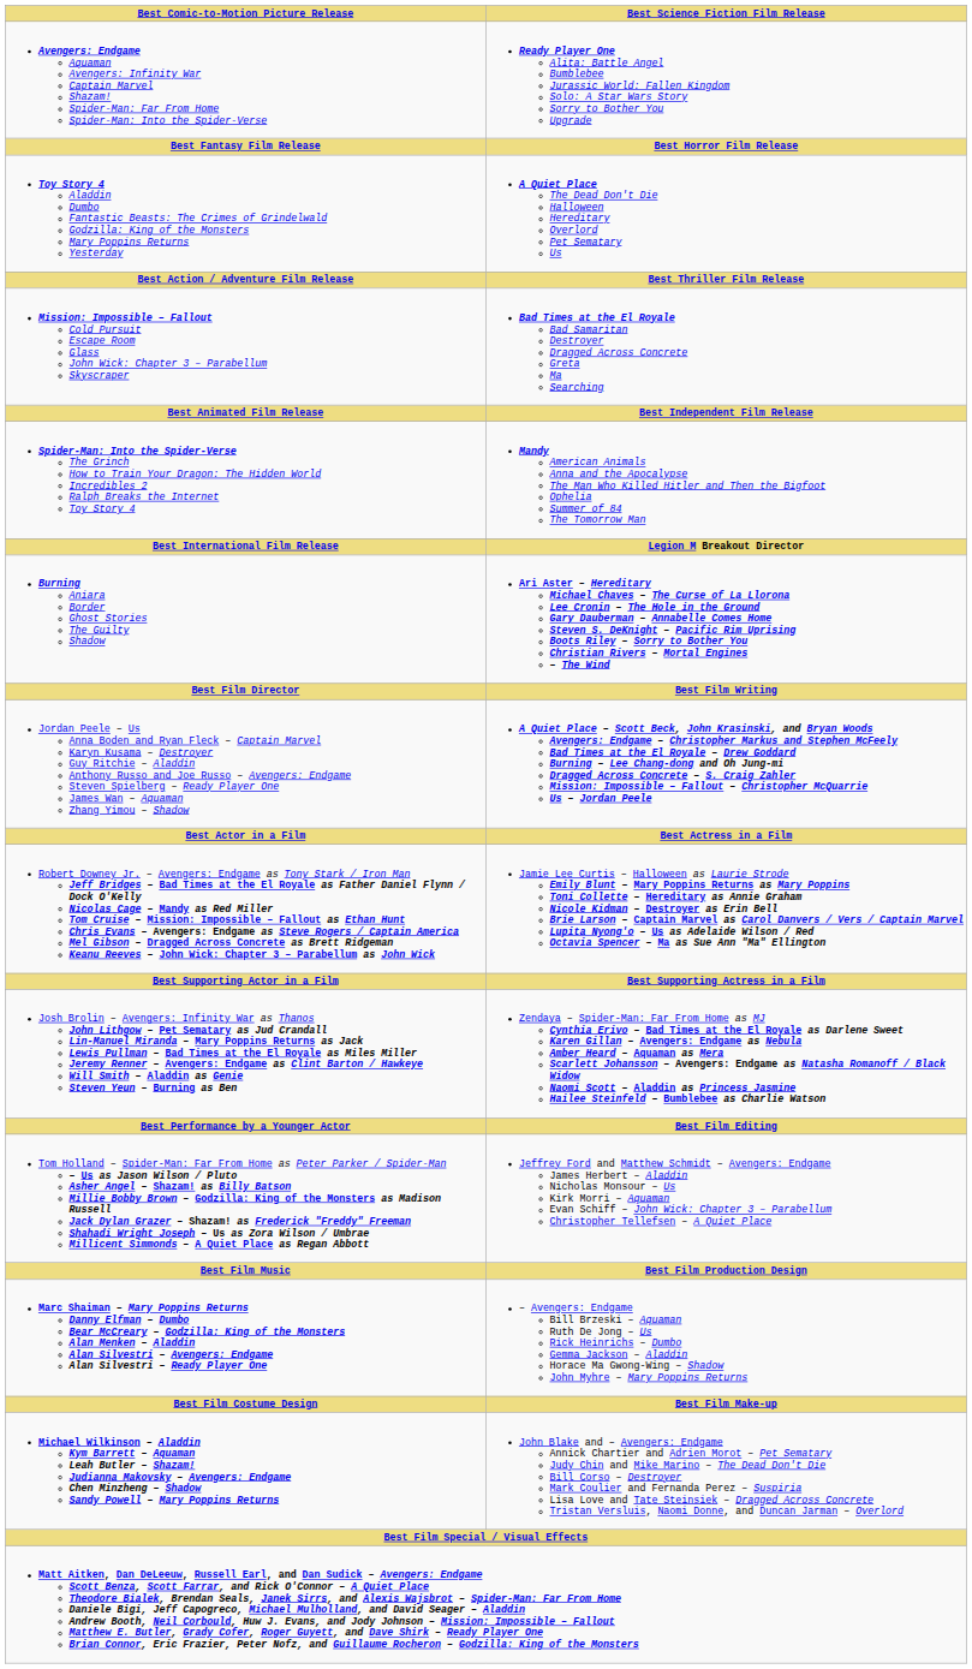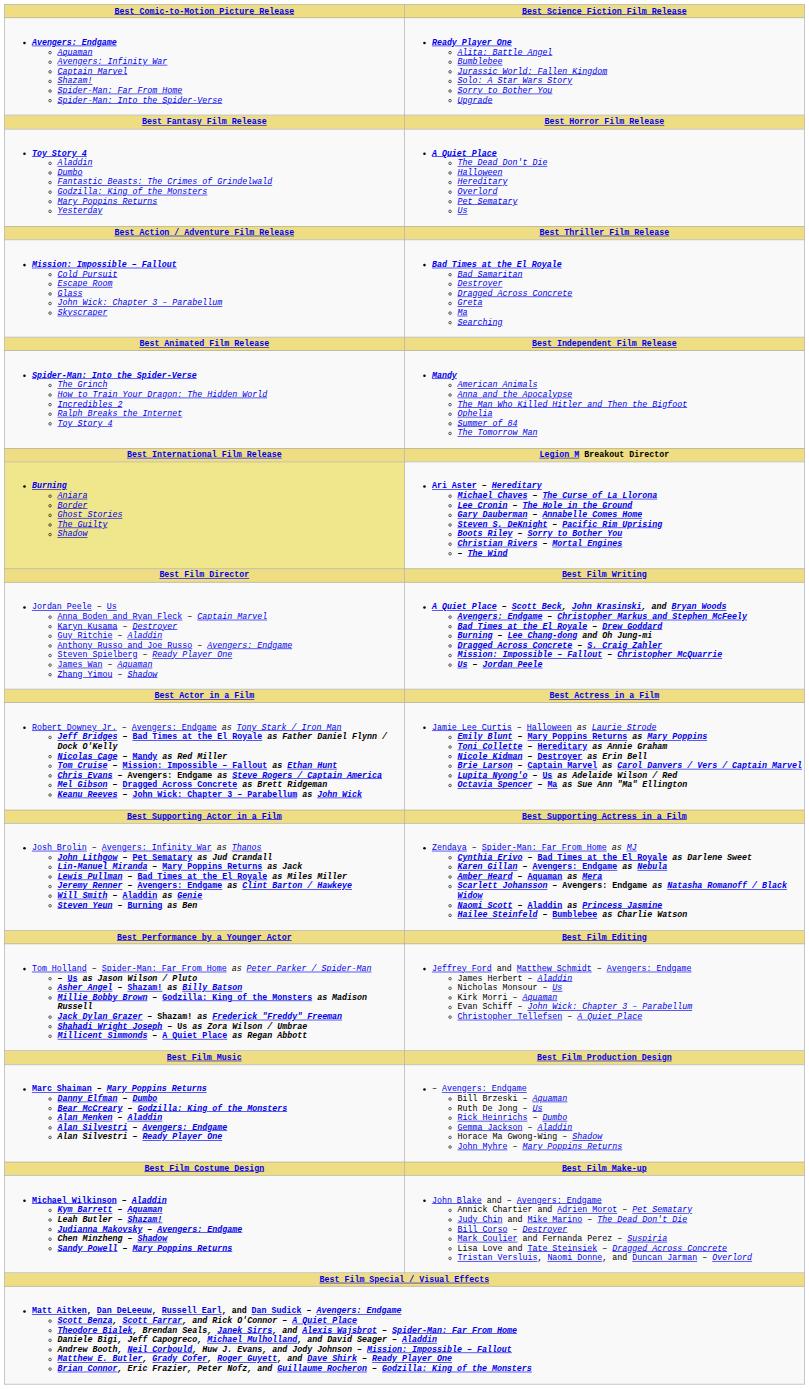Burning Aniara Border Ghost Stories The Guilty Shadow | Best Comic-to-Motion Picture Release: no background -> khaki background
